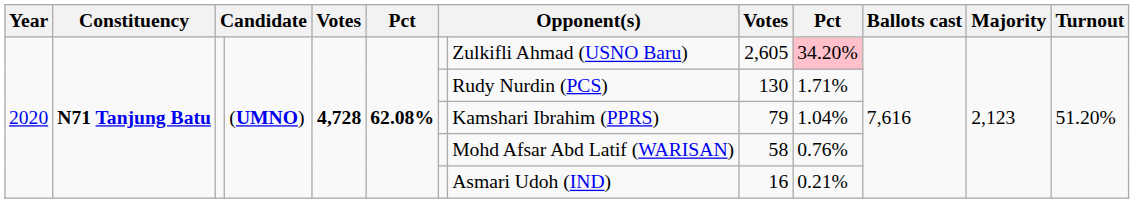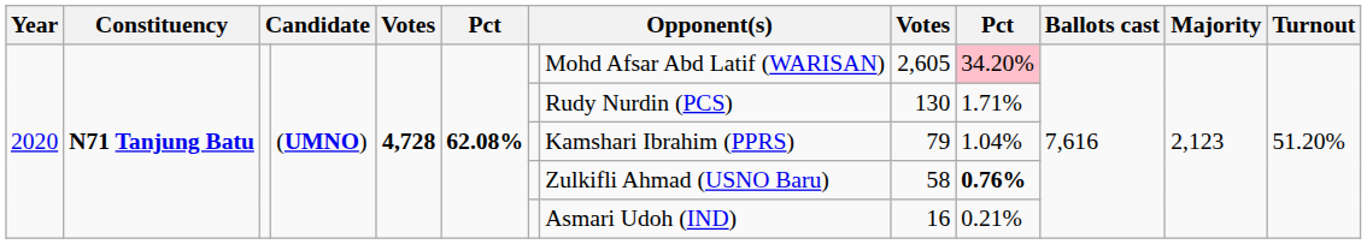row 2 | column 8: Zulkifli Ahmad (USNO Baru) -> Mohd Afsar Abd Latif (WARISAN)
row 5 | column 8: Mohd Afsar Abd Latif (WARISAN) -> Zulkifli Ahmad (USNO Baru)
row 5 | column 10: normal -> bold
